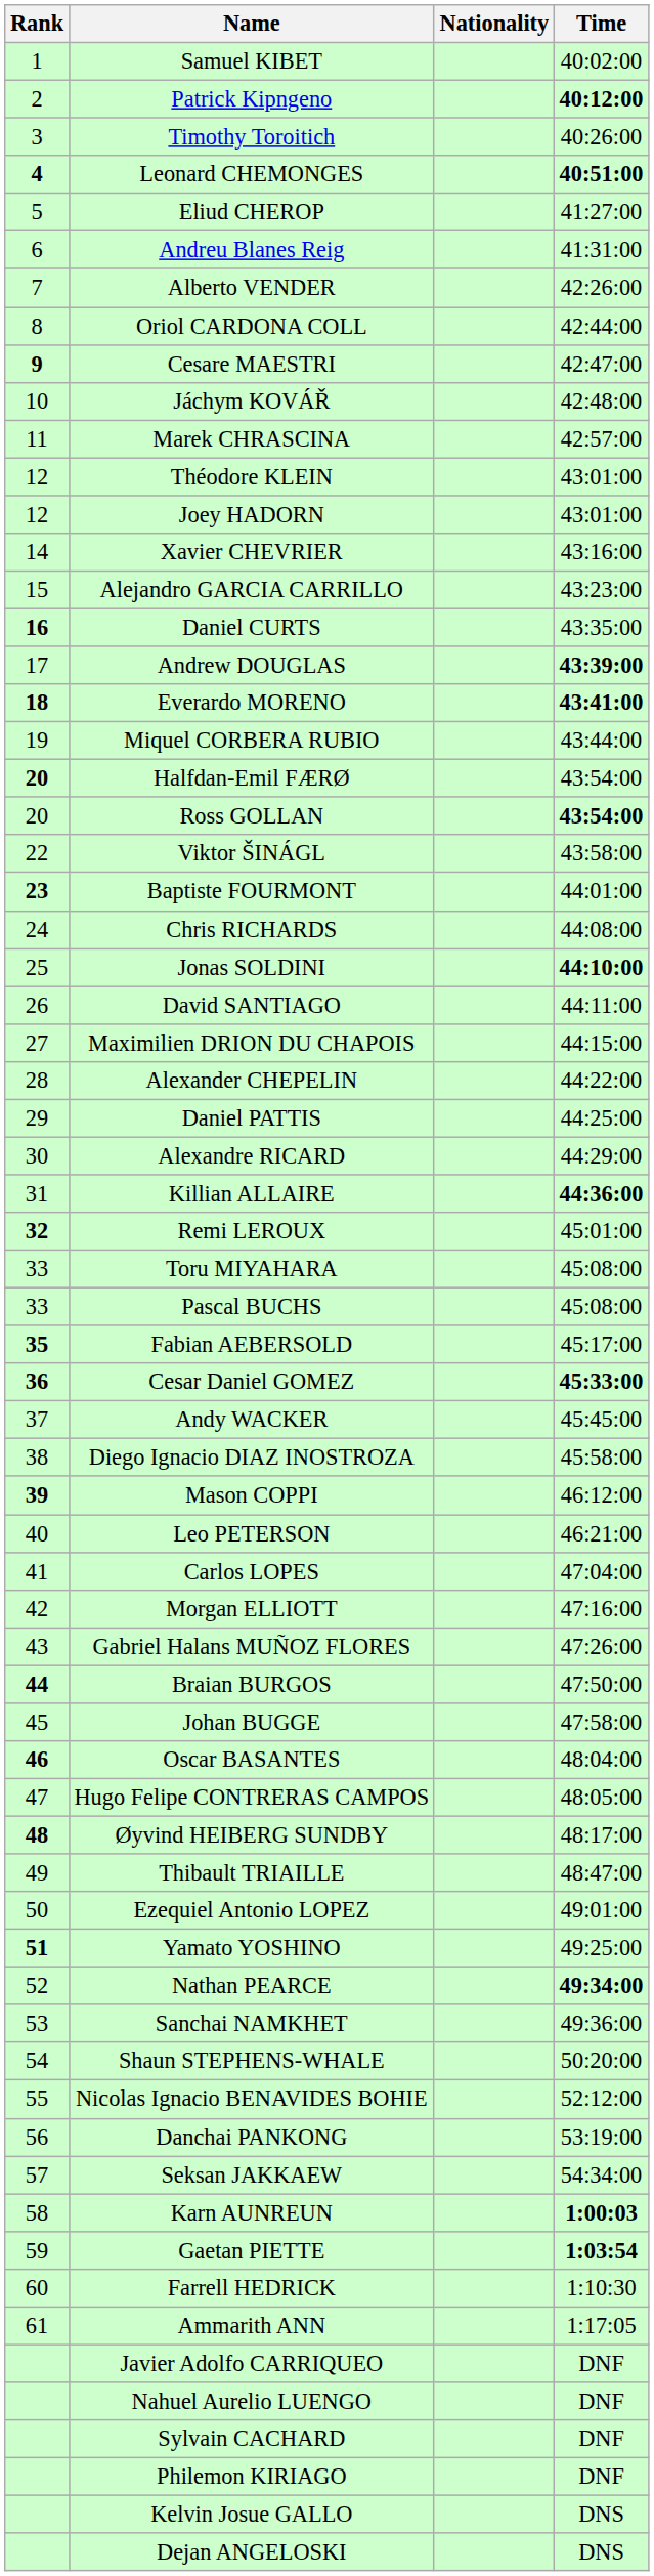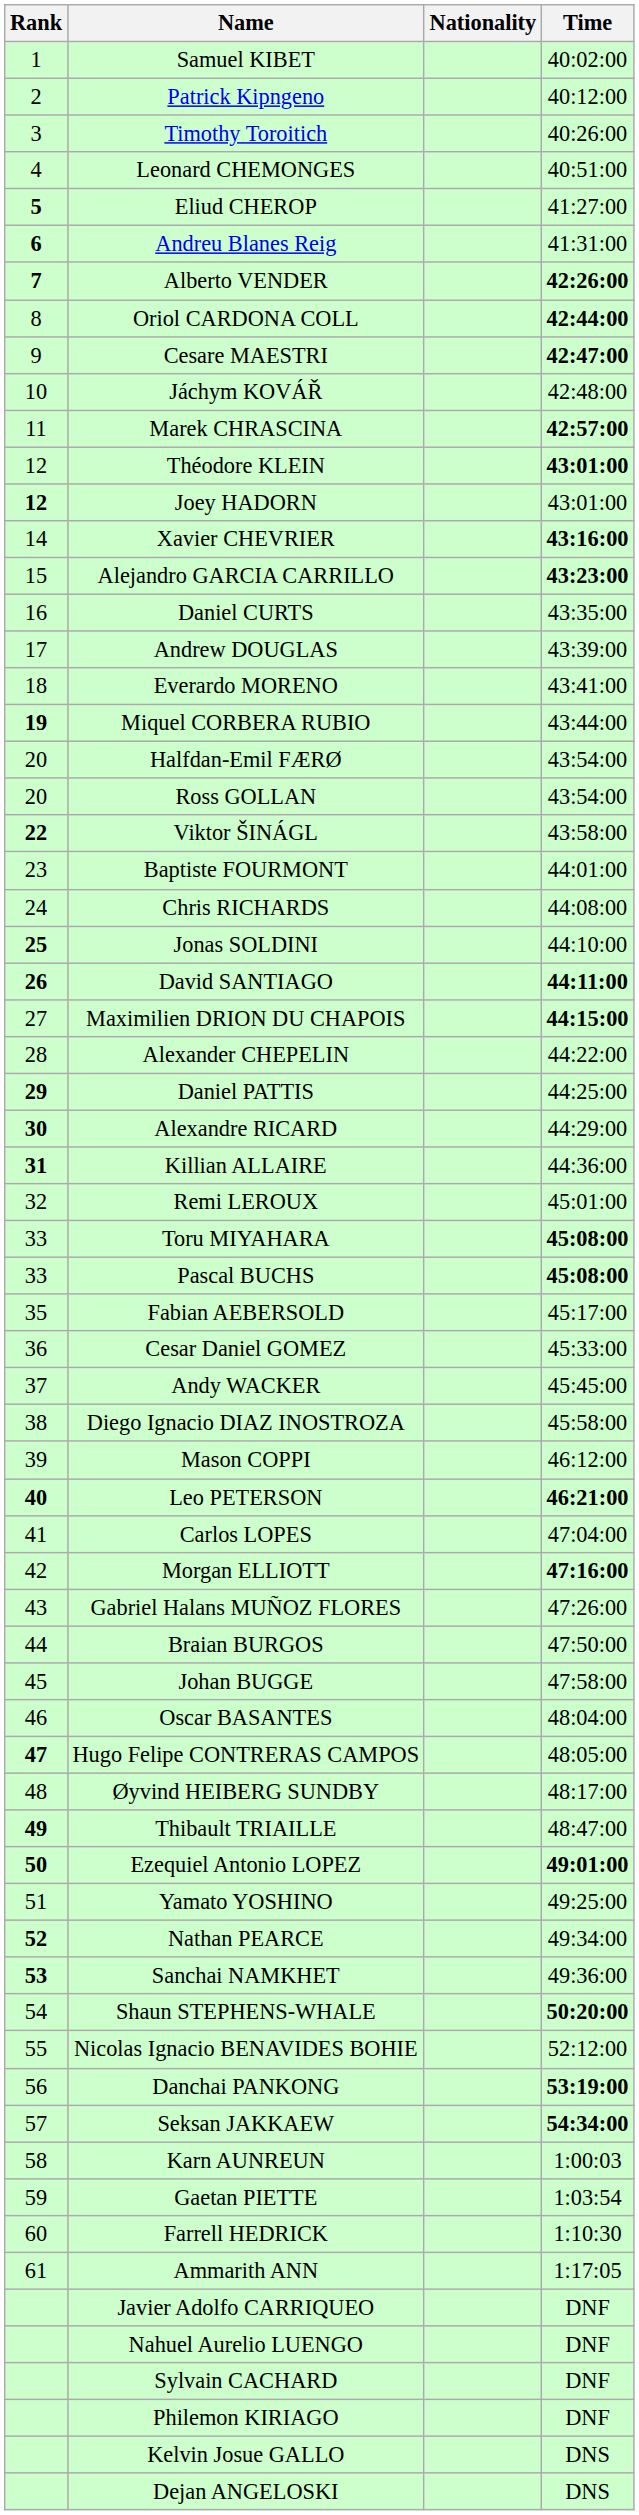Patrick Kipngeno | Time: bold -> normal
Leonard CHEMONGES | Rank: bold -> normal
Leonard CHEMONGES | Time: bold -> normal
Eliud CHEROP | Rank: normal -> bold
Andreu Blanes Reig | Rank: normal -> bold
Alberto VENDER | Rank: normal -> bold
Alberto VENDER | Time: normal -> bold
Oriol CARDONA COLL | Time: normal -> bold
Cesare MAESTRI | Rank: bold -> normal
Cesare MAESTRI | Time: normal -> bold
Marek CHRASCINA | Time: normal -> bold
Théodore KLEIN | Time: normal -> bold
Joey HADORN | Rank: normal -> bold
Xavier CHEVRIER | Time: normal -> bold
Alejandro GARCIA CARRILLO | Time: normal -> bold
Daniel CURTS | Rank: bold -> normal
Andrew DOUGLAS | Time: bold -> normal
Everardo MORENO | Rank: bold -> normal
Everardo MORENO | Time: bold -> normal
Miquel CORBERA RUBIO | Rank: normal -> bold
Halfdan-Emil FÆRØ | Rank: bold -> normal
Ross GOLLAN | Time: bold -> normal
Viktor ŠINÁGL | Rank: normal -> bold
Baptiste FOURMONT | Rank: bold -> normal
Jonas SOLDINI | Rank: normal -> bold
Jonas SOLDINI | Time: bold -> normal
David SANTIAGO | Rank: normal -> bold
David SANTIAGO | Time: normal -> bold
Maximilien DRION DU CHAPOIS | Time: normal -> bold
Daniel PATTIS | Rank: normal -> bold
Alexandre RICARD | Rank: normal -> bold
Killian ALLAIRE | Rank: normal -> bold
Killian ALLAIRE | Time: bold -> normal
Remi LEROUX | Rank: bold -> normal
Toru MIYAHARA | Time: normal -> bold
Pascal BUCHS | Time: normal -> bold
Fabian AEBERSOLD | Rank: bold -> normal
Cesar Daniel GOMEZ | Rank: bold -> normal
Cesar Daniel GOMEZ | Time: bold -> normal
Mason COPPI | Rank: bold -> normal
Leo PETERSON | Rank: normal -> bold
Leo PETERSON | Time: normal -> bold
Morgan ELLIOTT | Time: normal -> bold
Braian BURGOS | Rank: bold -> normal
Oscar BASANTES | Rank: bold -> normal
Hugo Felipe CONTRERAS CAMPOS | Rank: normal -> bold
Øyvind HEIBERG SUNDBY | Rank: bold -> normal
Thibault TRIAILLE | Rank: normal -> bold
Ezequiel Antonio LOPEZ | Rank: normal -> bold
Ezequiel Antonio LOPEZ | Time: normal -> bold
Yamato YOSHINO | Rank: bold -> normal
Nathan PEARCE | Rank: normal -> bold
Nathan PEARCE | Time: bold -> normal
Sanchai NAMKHET | Rank: normal -> bold
Shaun STEPHENS-WHALE | Time: normal -> bold
Danchai PANKONG | Time: normal -> bold
Seksan JAKKAEW | Time: normal -> bold
Karn AUNREUN | Time: bold -> normal
Gaetan PIETTE | Time: bold -> normal
